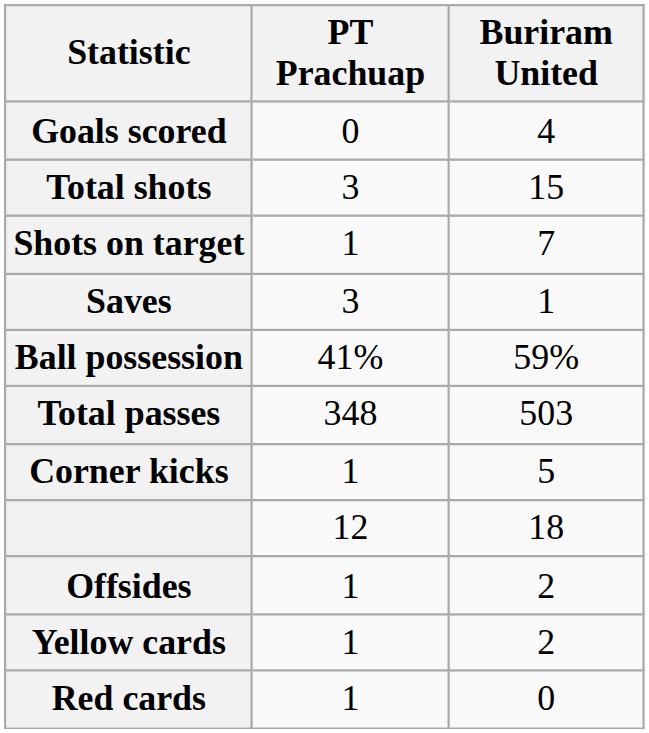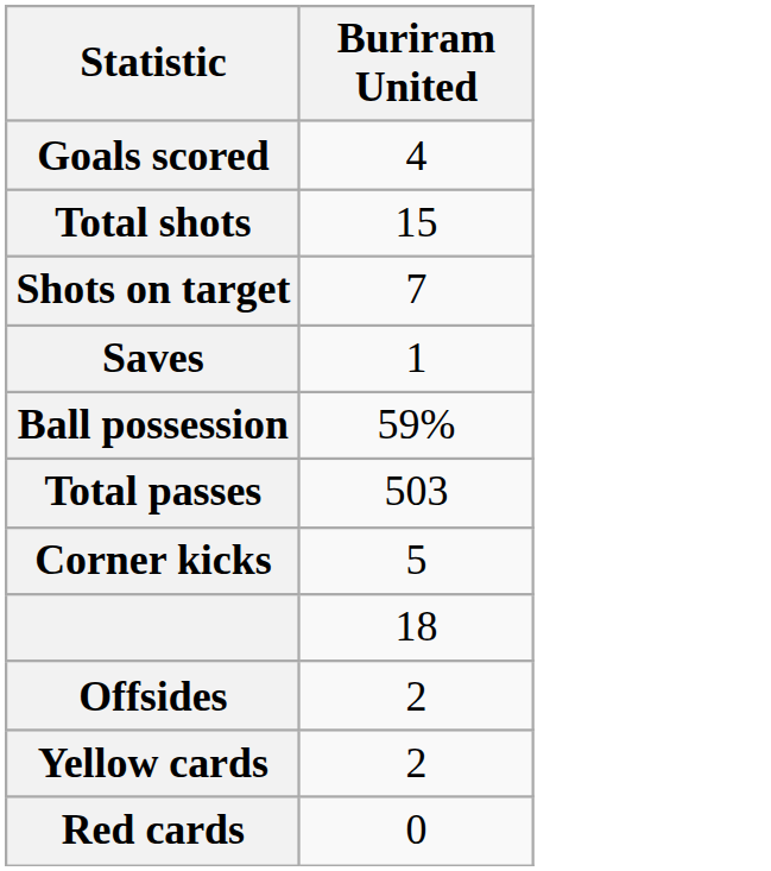- column: PT Prachuap | 0 | 3 | 1 | 3 | 41% | 348 | 1 | 12 | 1 | 1 | 1
